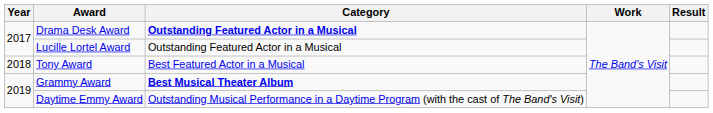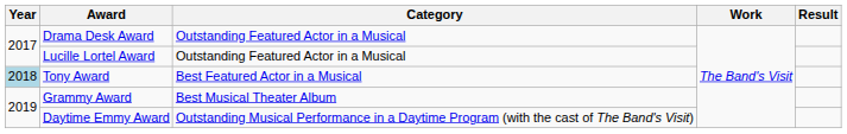Drama Desk Award | Category: bold -> normal
Tony Award | Year: no background -> lightblue background
Grammy Award | Category: bold -> normal
